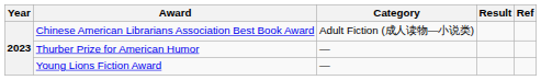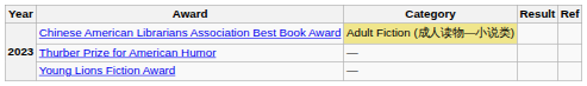Chinese American Librarians Association Best Book Award | Category: no background -> khaki background
